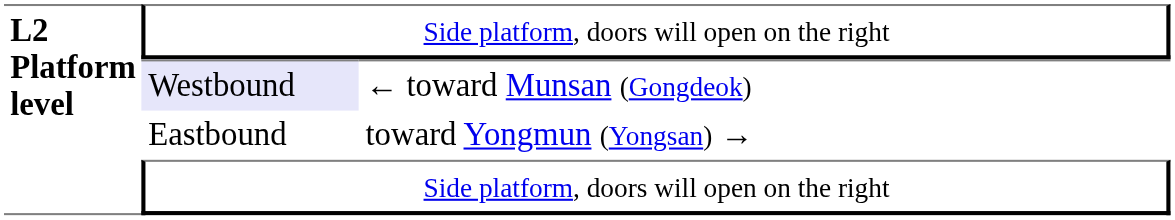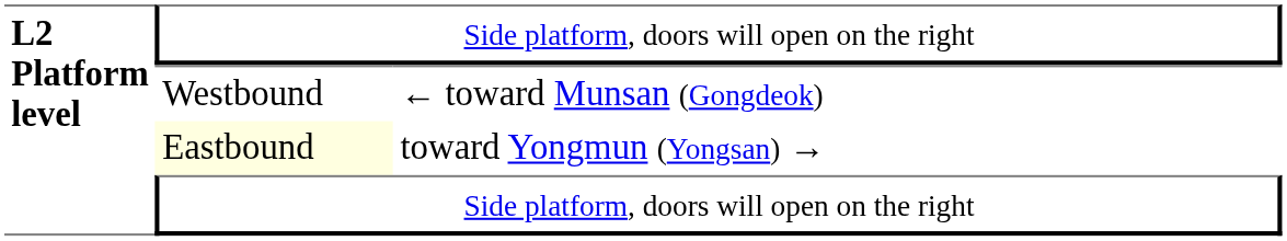Westbound | column 2: lavender background -> no background
Eastbound | column 2: no background -> lightyellow background
